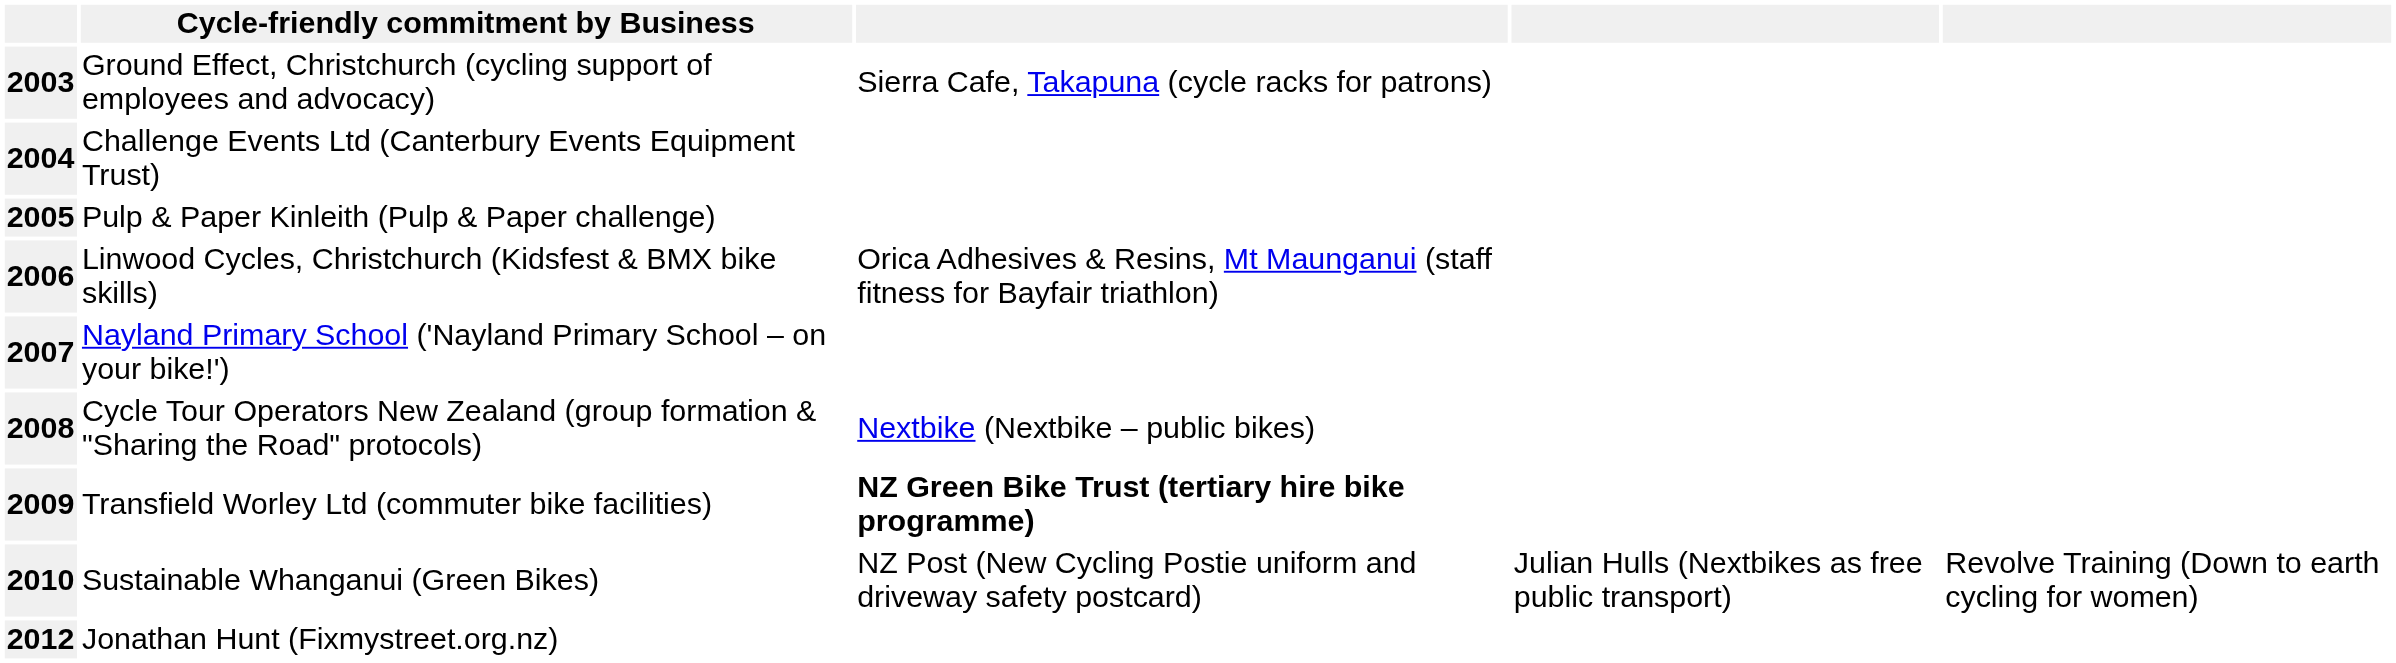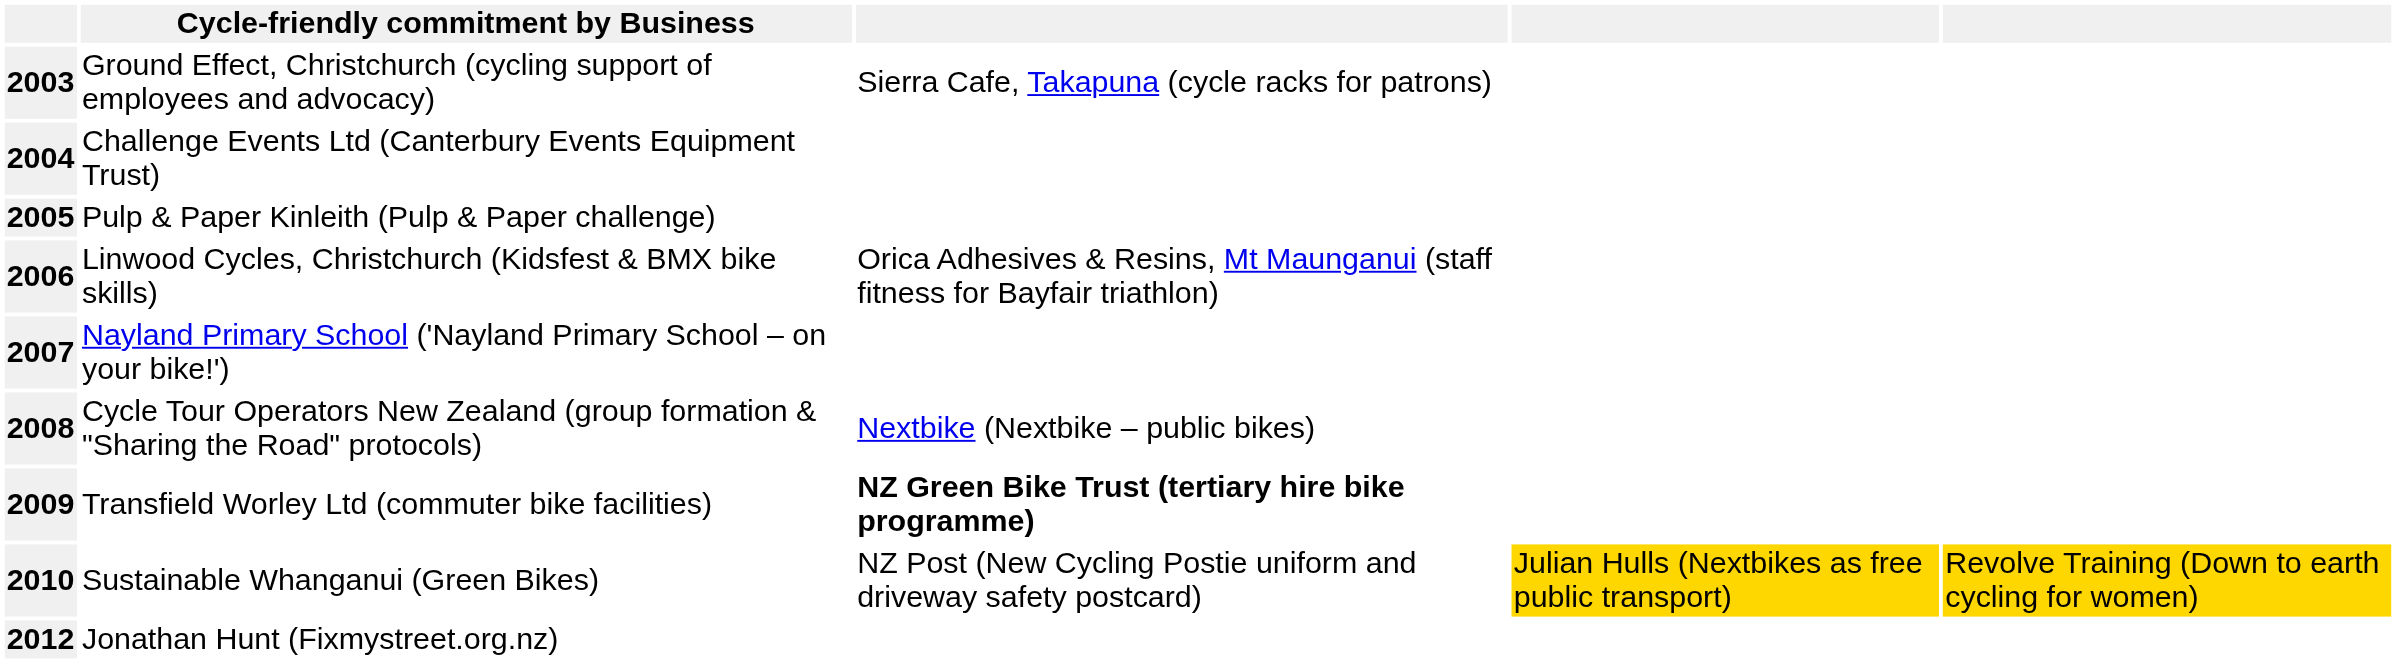Sustainable Whanganui (Green Bikes) | column 4: no background -> gold background
Sustainable Whanganui (Green Bikes) | column 5: no background -> gold background
